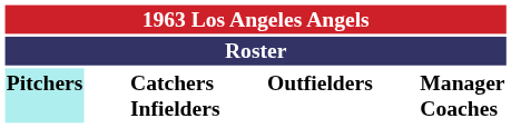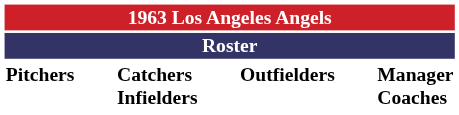Pitchers | column 1: paleturquoise background -> no background
